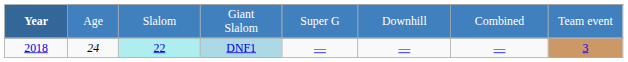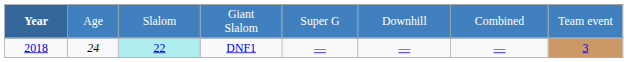2018 | column 4: lightblue background -> no background
